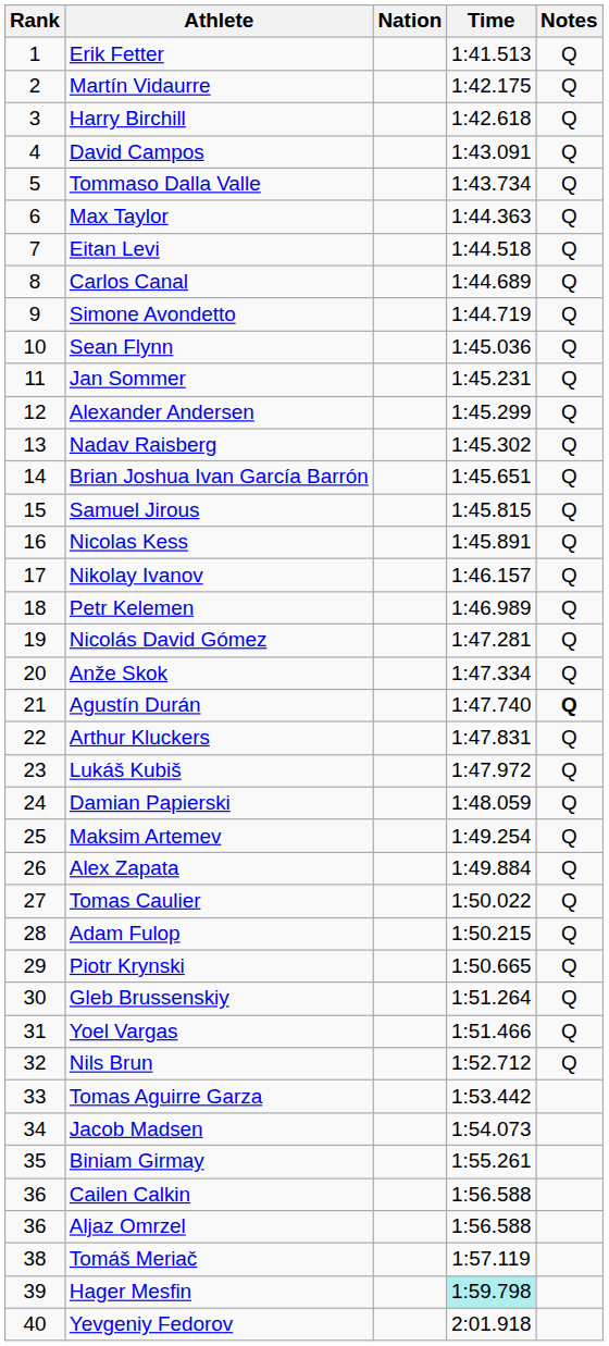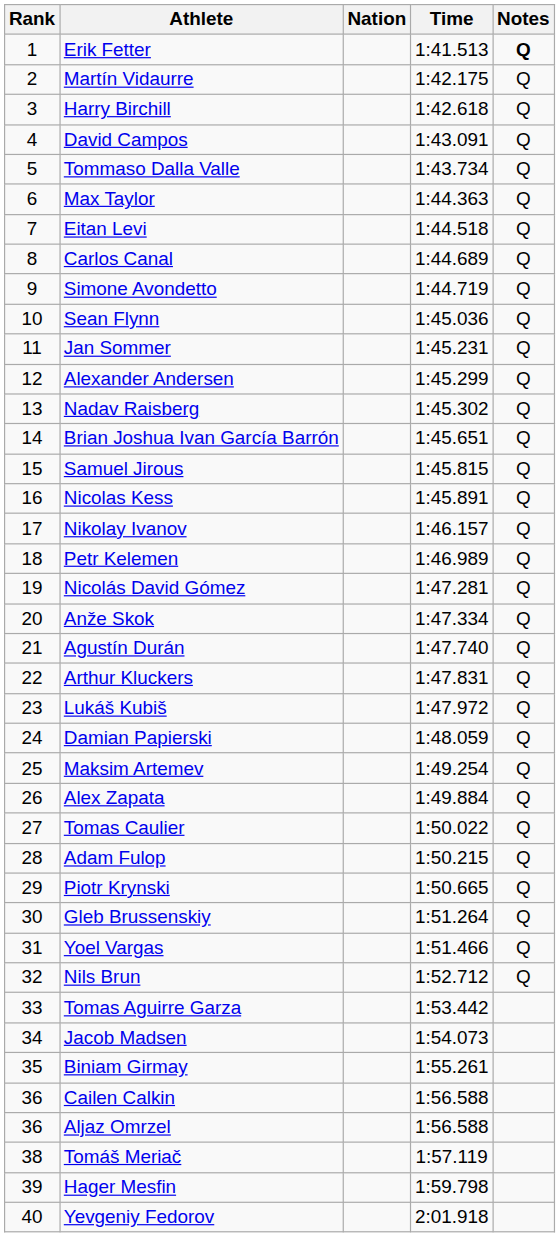Erik Fetter | Notes: normal -> bold
Agustín Durán | Notes: bold -> normal
Hager Mesfin | Time: paleturquoise background -> no background
